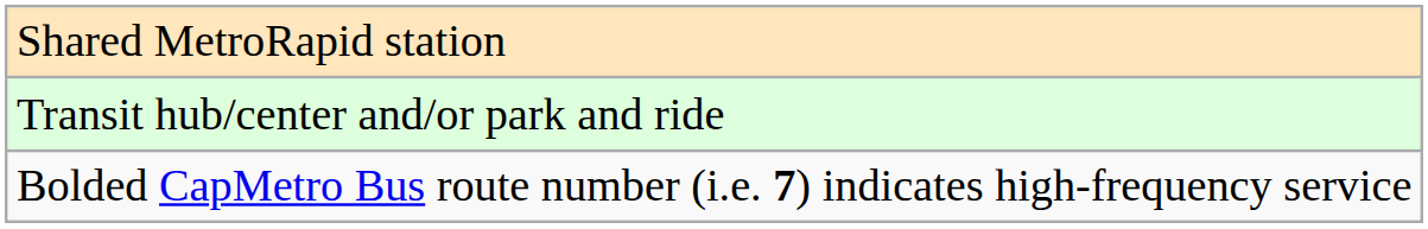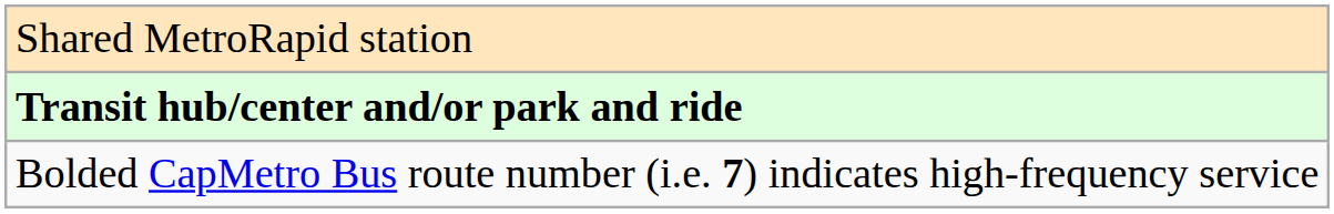row 2 | column 1: normal -> bold
